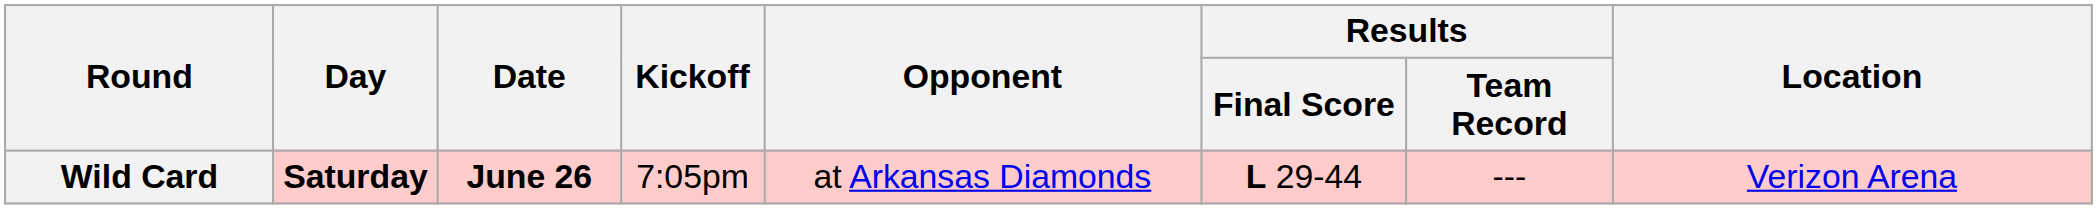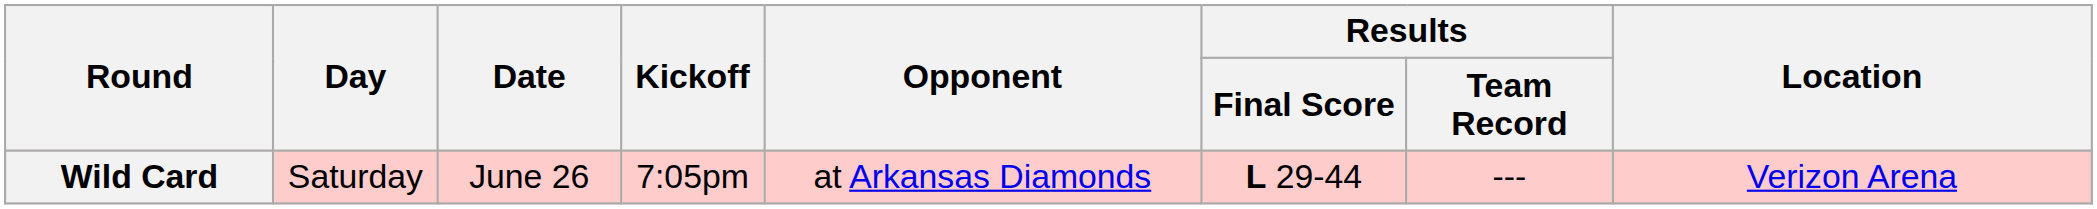Wild Card | Day: bold -> normal
Wild Card | Date: bold -> normal
